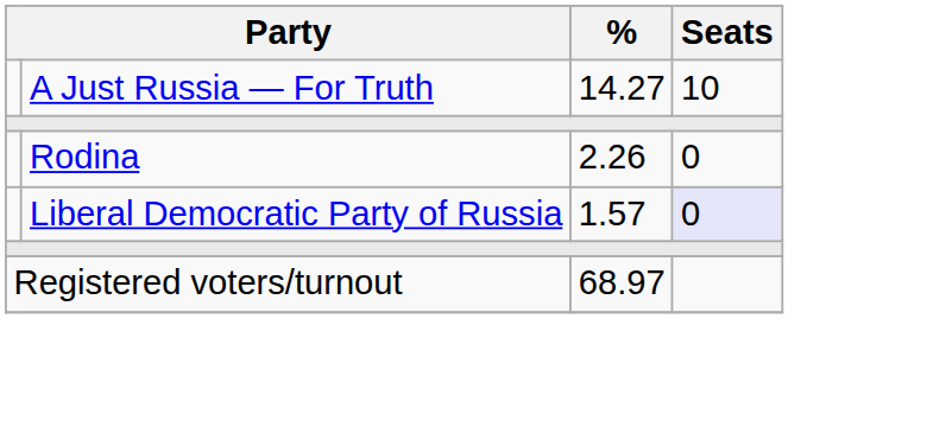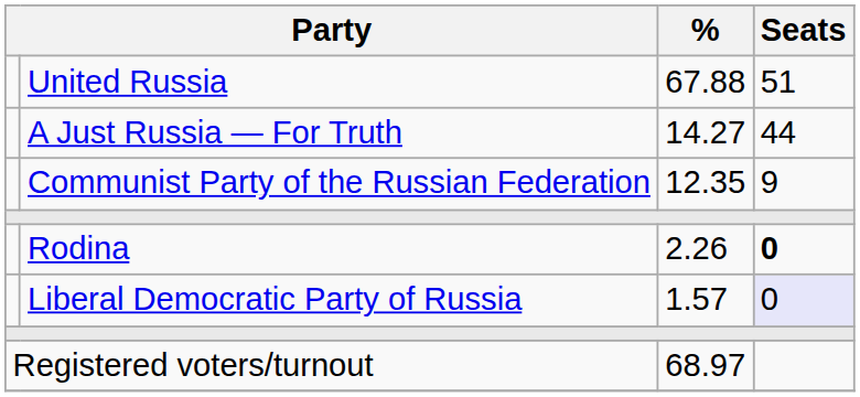+ row: United Russia | 67.88 | 51
A Just Russia — For Truth | Seats: 10 -> 44
+ row: Communist Party of the Russian Federation | 12.35 | 9
Rodina | Seats: normal -> bold
